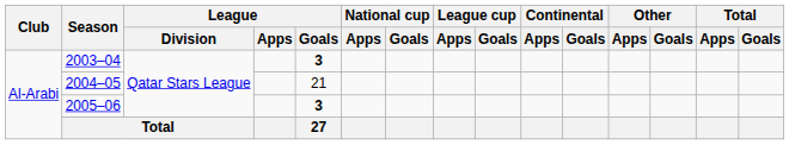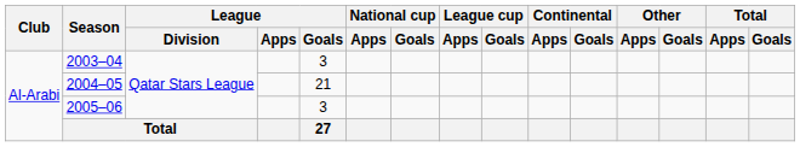2003–04 | League / Goals: bold -> normal
2005–06 | League / Goals: bold -> normal
